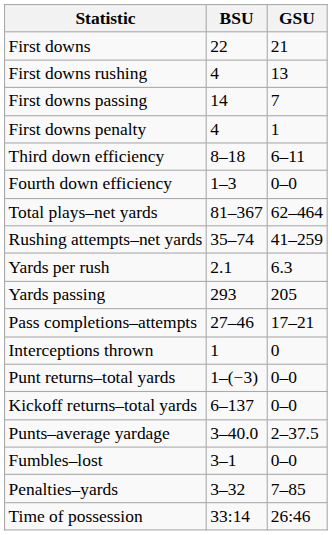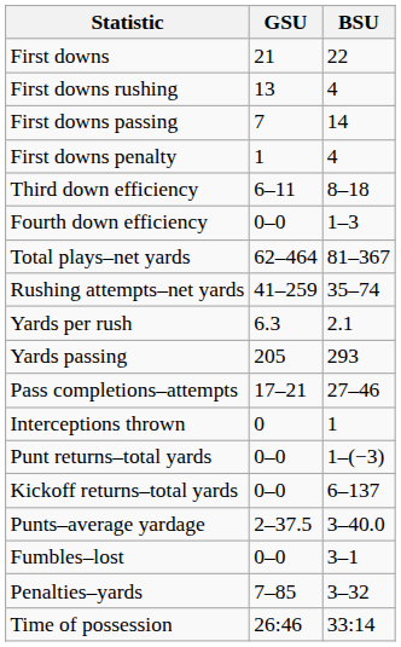columns swapped: GSU <-> BSU
